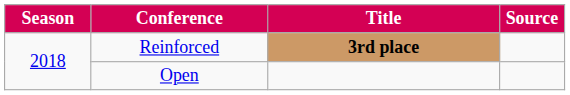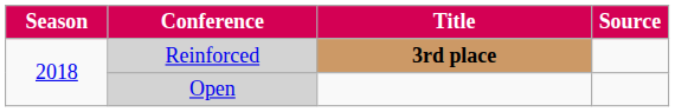Reinforced | Conference: no background -> lightgrey background
Open | Conference: no background -> lightgrey background
